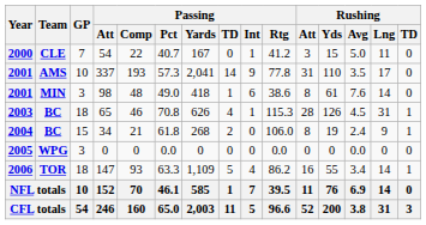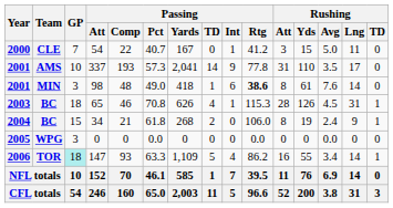98 | Passing / Rtg: normal -> bold
147 | GP: no background -> paleturquoise background
